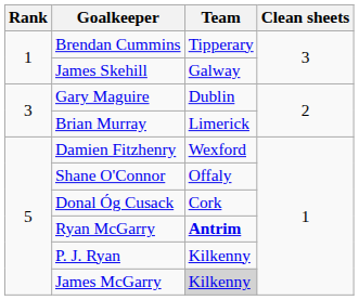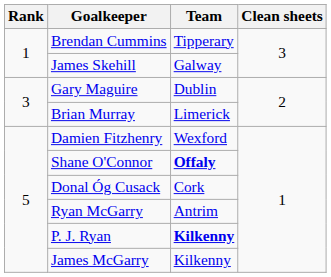Shane O'Connor | Team: normal -> bold
Ryan McGarry | Team: bold -> normal
P. J. Ryan | Team: normal -> bold
James McGarry | Team: lightgrey background -> no background
